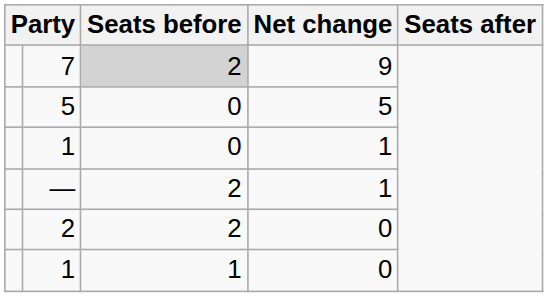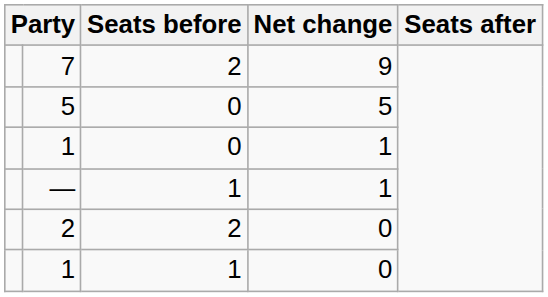7 | Seats before: lightgrey background -> no background
— | Seats before: 2 -> 1
